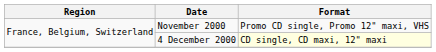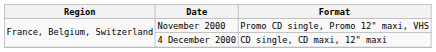4 December 2000 | Format: lightyellow background -> no background
